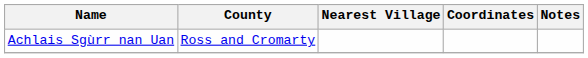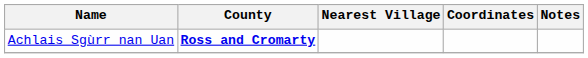Achlais Sgùrr nan Uan | County: normal -> bold
